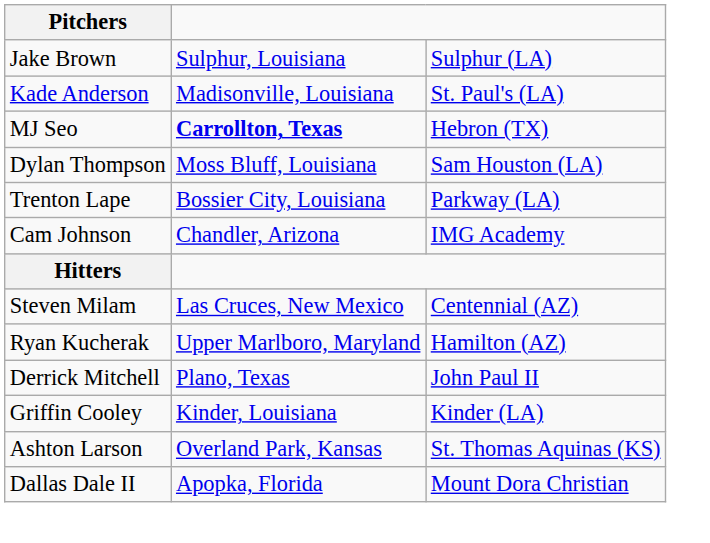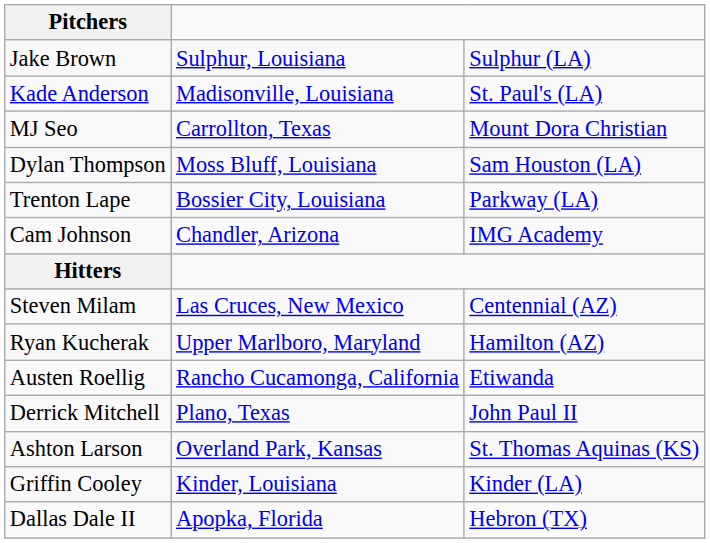MJ Seo | column 2: bold -> normal
MJ Seo | column 3: Hebron (TX) -> Mount Dora Christian
+ row: Austen Roellig | Rancho Cucamonga, California | Etiwanda
rows swapped: Ashton Larson <-> Griffin Cooley
Dallas Dale II | column 3: Mount Dora Christian -> Hebron (TX)
